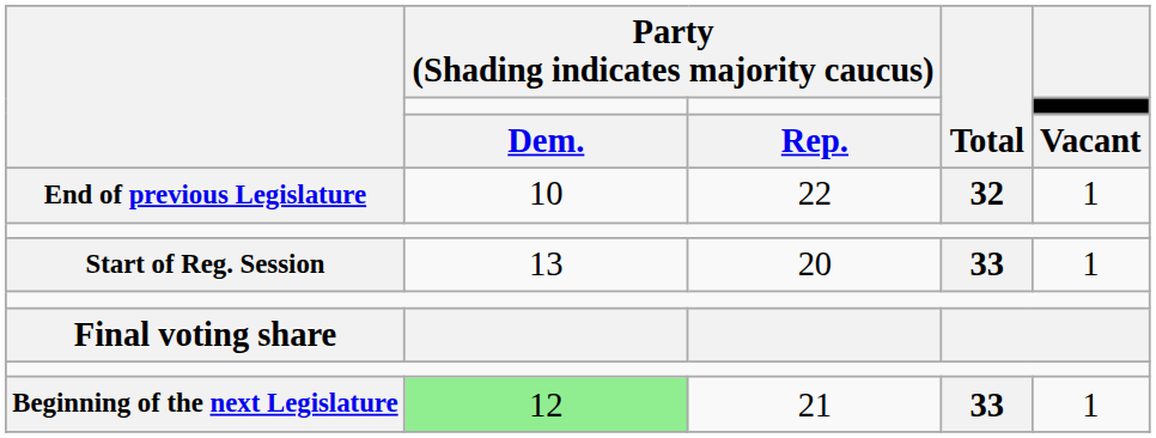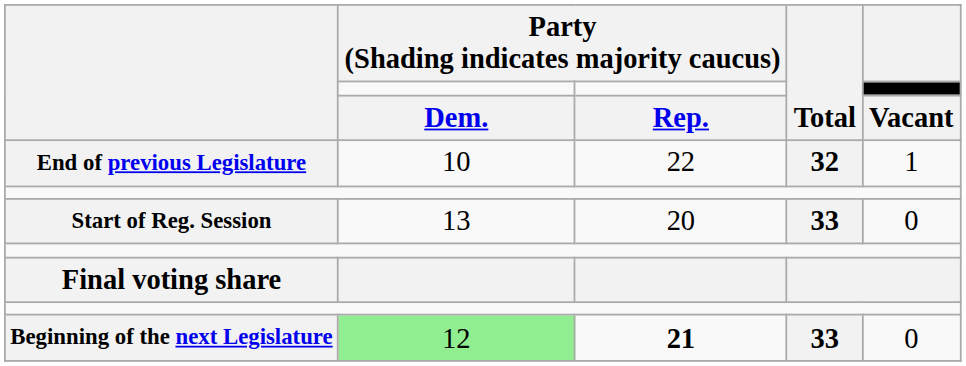Start of Reg. Session | column 5: 1 -> 0
Beginning of the next Legislature | column 3: normal -> bold
Beginning of the next Legislature | column 5: 1 -> 0
